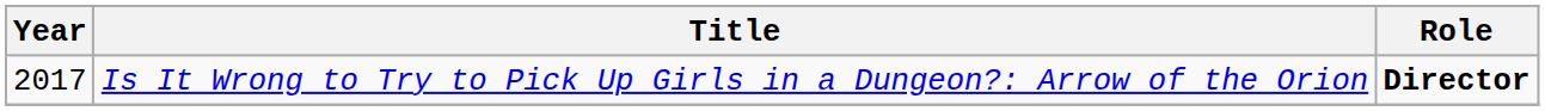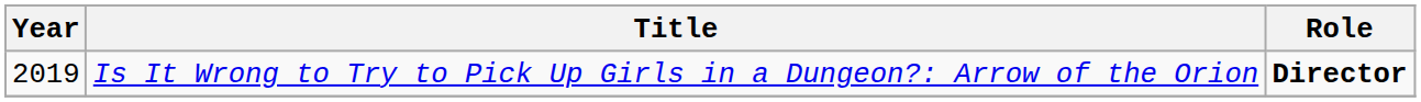row 2 | Year: 2017 -> 2019
